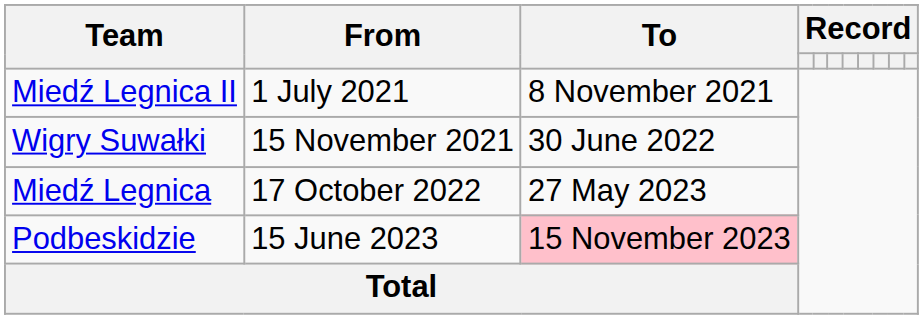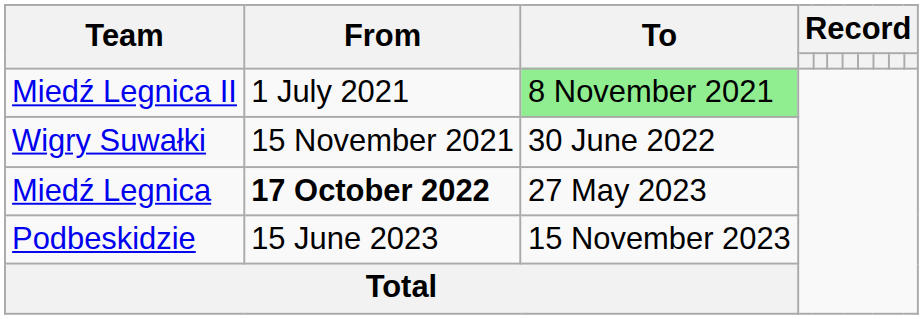Miedź Legnica II | To: no background -> lightgreen background
Miedź Legnica | From: normal -> bold
Podbeskidzie | To: pink background -> no background
